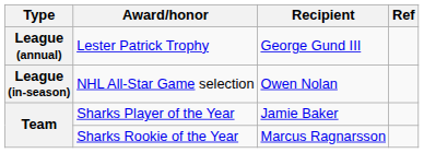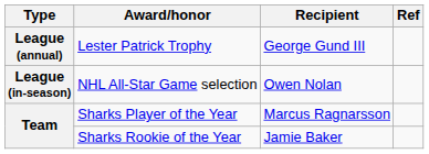Sharks Player of the Year | Recipient: Jamie Baker -> Marcus Ragnarsson
Sharks Rookie of the Year | Recipient: Marcus Ragnarsson -> Jamie Baker
